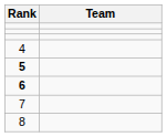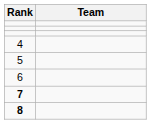row 6 | Rank: bold -> normal
row 7 | Rank: bold -> normal
row 8 | Rank: normal -> bold
row 9 | Rank: normal -> bold
